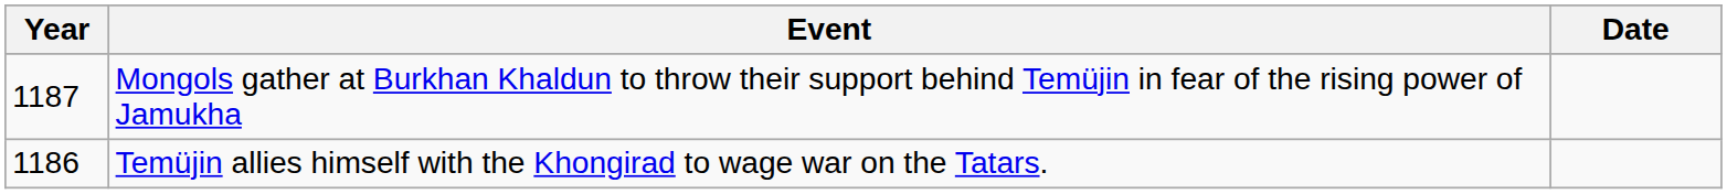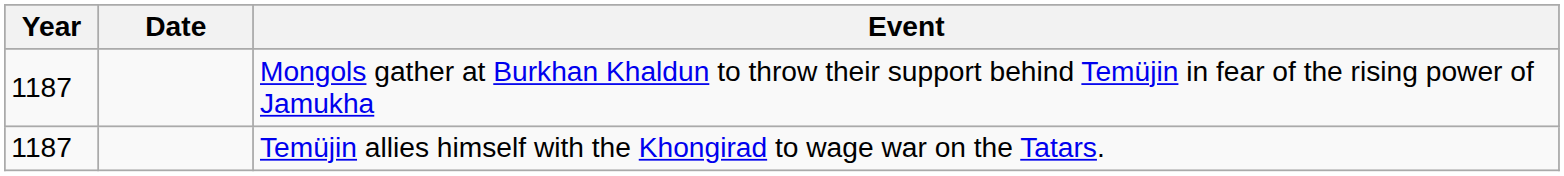columns swapped: Date <-> Event
row 3 | Year: 1186 -> 1187
